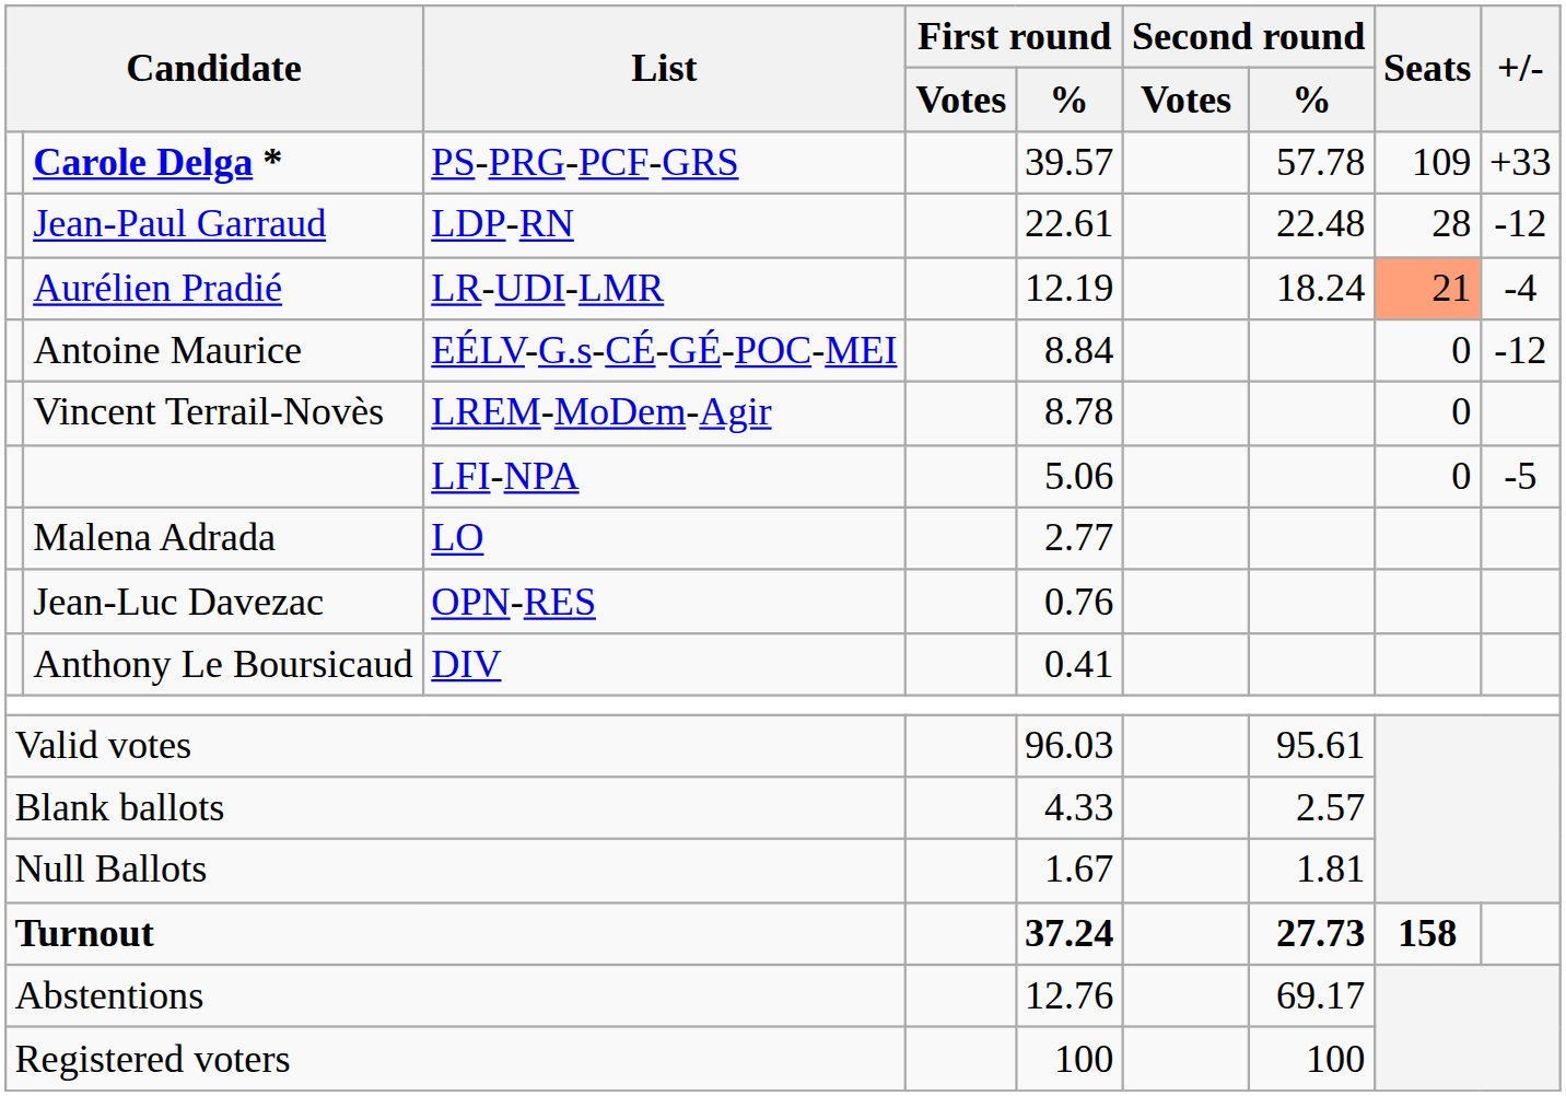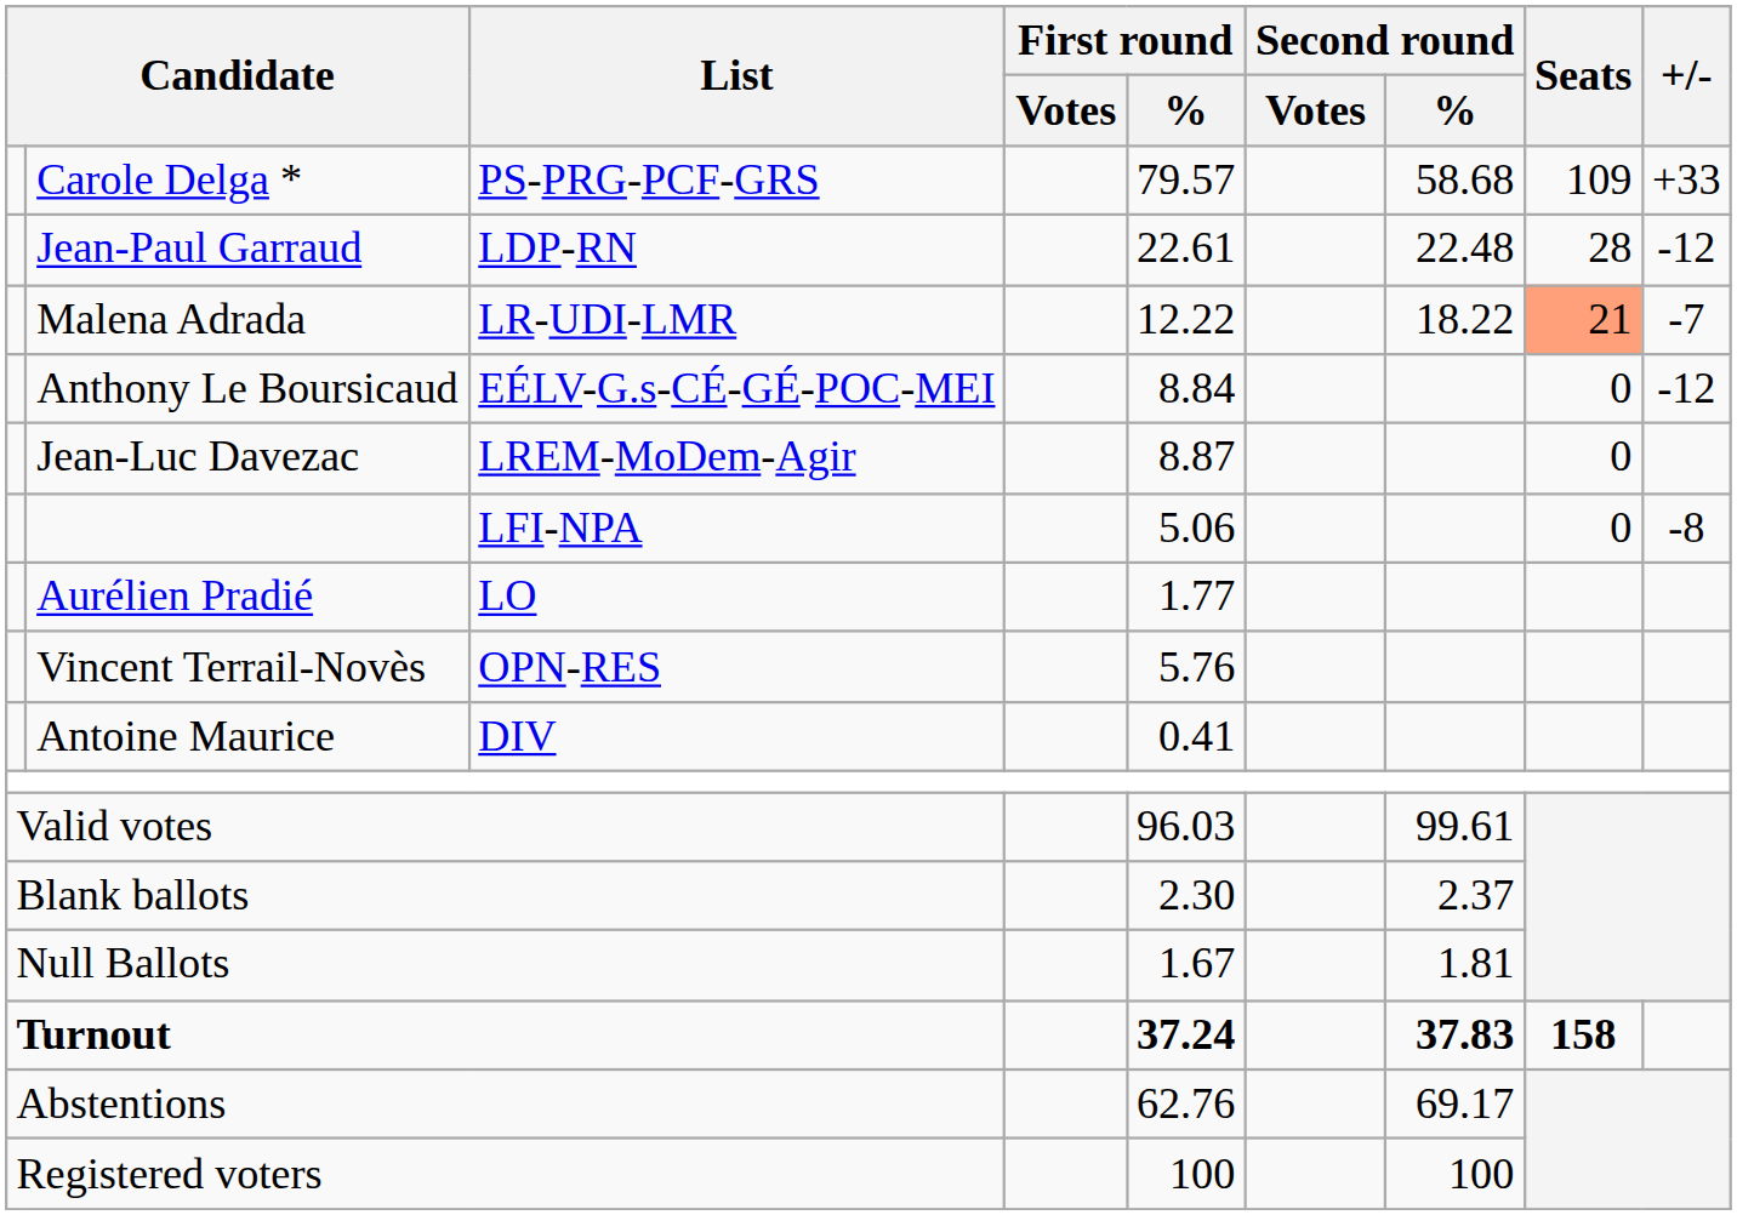PS-PRG-PCF-GRS | column 2: bold -> normal
PS-PRG-PCF-GRS | First round / %: 39.57 -> 79.57
PS-PRG-PCF-GRS | Second round / %: 57.78 -> 58.68
LR-UDI-LMR | column 2: Aurélien Pradié -> Malena Adrada
LR-UDI-LMR | First round / %: 12.19 -> 12.22
LR-UDI-LMR | Second round / %: 18.24 -> 18.22
LR-UDI-LMR | +/-: -4 -> -7
EÉLV-G.s-CÉ-GÉ-POC-MEI | column 2: Antoine Maurice -> Anthony Le Boursicaud
LREM-MoDem-Agir | column 2: Vincent Terrail-Novès -> Jean-Luc Davezac
LREM-MoDem-Agir | First round / %: 8.78 -> 8.87
LFI-NPA | +/-: -5 -> -8
LO | column 2: Malena Adrada -> Aurélien Pradié
LO | First round / %: 2.77 -> 1.77
OPN-RES | column 2: Jean-Luc Davezac -> Vincent Terrail-Novès
OPN-RES | First round / %: 0.76 -> 5.76
DIV | column 2: Anthony Le Boursicaud -> Antoine Maurice
Valid votes | Second round / %: 95.61 -> 99.61
Blank ballots | First round / %: 4.33 -> 2.30
Blank ballots | Second round / %: 2.57 -> 2.37
Turnout | Second round / %: 27.73 -> 37.83
Abstentions | First round / %: 12.76 -> 62.76
